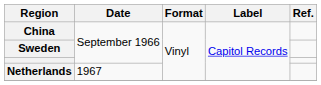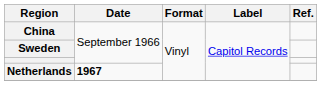Netherlands | Date: normal -> bold
